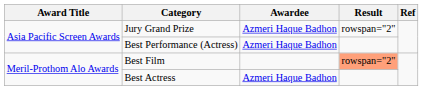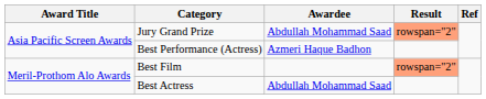Jury Grand Prize | Awardee: Azmeri Haque Badhon -> Abdullah Mohammad Saad
Jury Grand Prize | Result: no background -> lightsalmon background
Best Actress | Awardee: Azmeri Haque Badhon -> Abdullah Mohammad Saad
